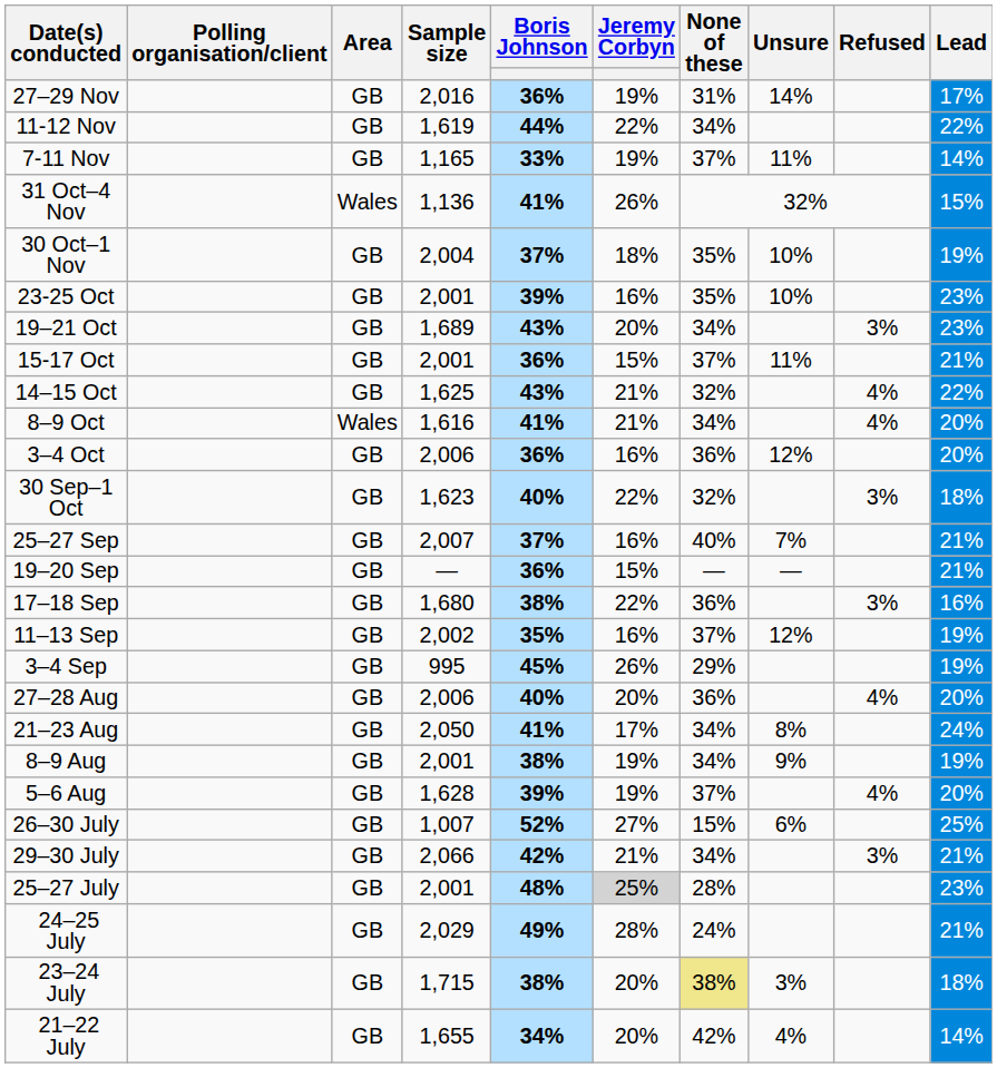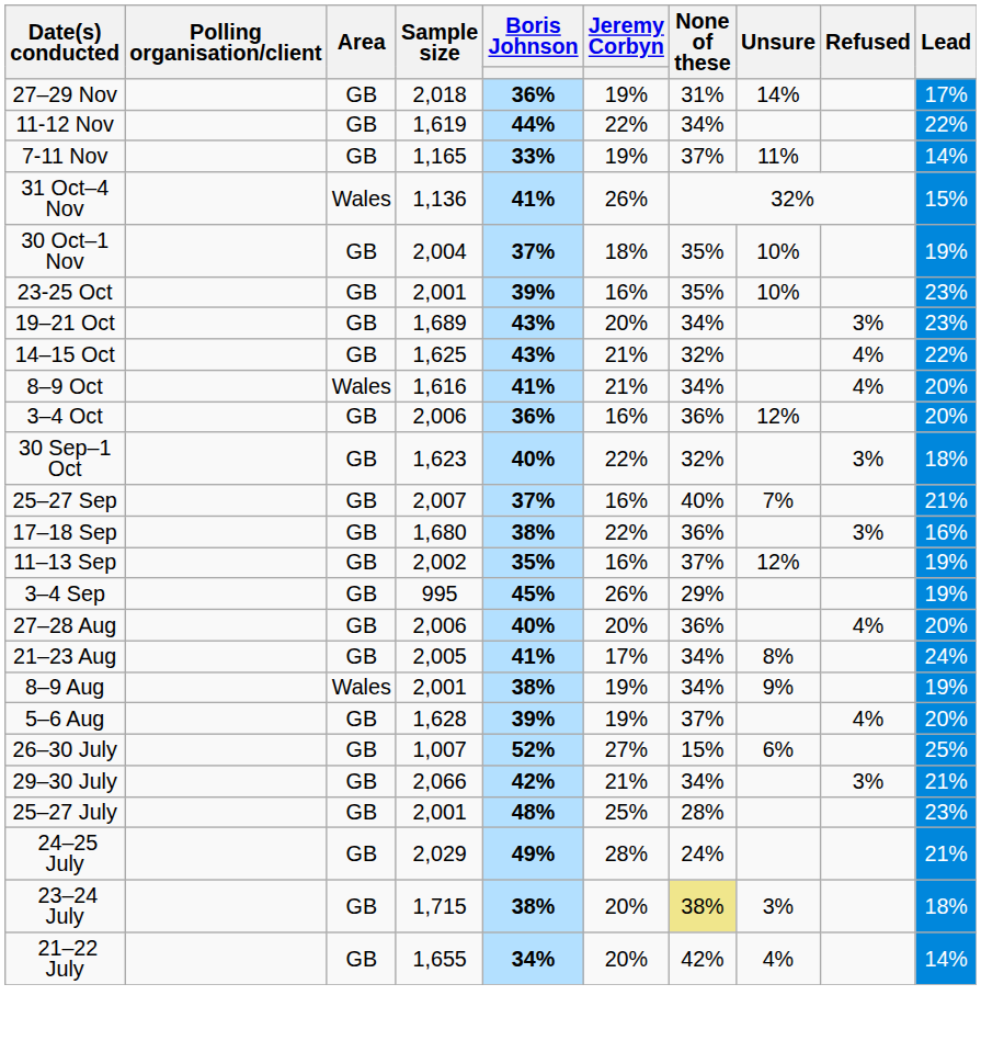27–29 Nov | Sample size: 2,016 -> 2,018
- row: 15-17 Oct | GB | 2,001 | 36% | 15% | 37% | 11% | 21%
- row: 19–20 Sep | GB | — | 36% | 15% | — | — | 21%
21–23 Aug | Sample size: 2,050 -> 2,005
8–9 Aug | Area: GB -> Wales
25–27 July | Jeremy Corbyn: lightgrey background -> no background
